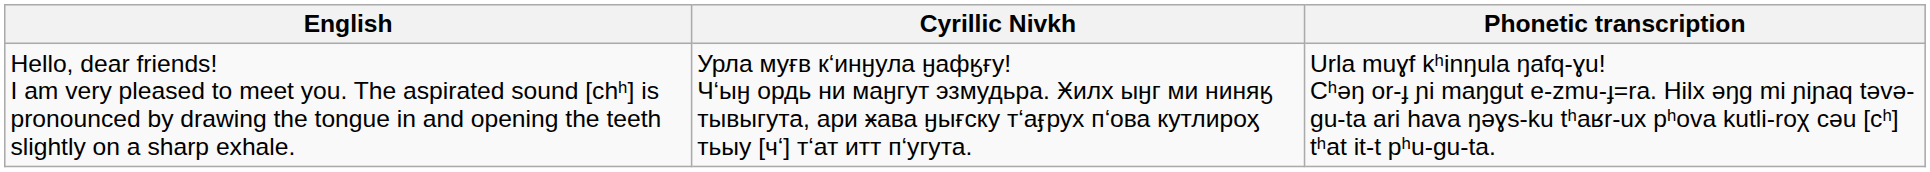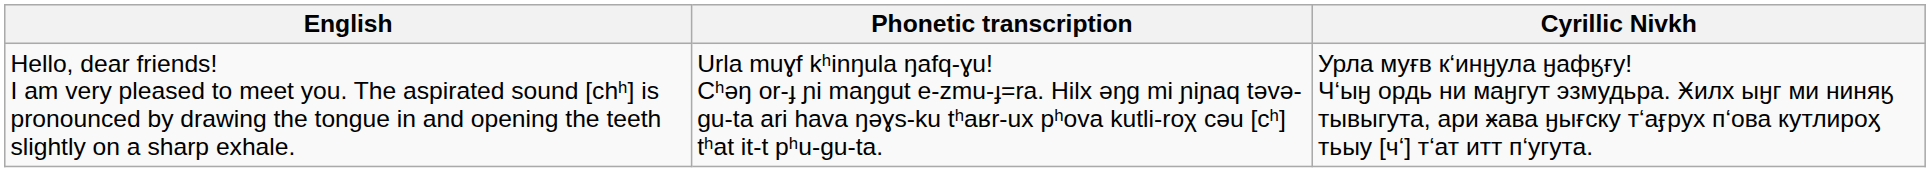columns swapped: Cyrillic Nivkh <-> Phonetic transcription
